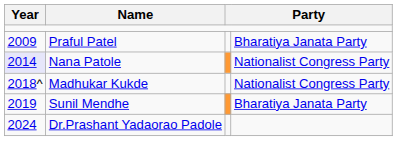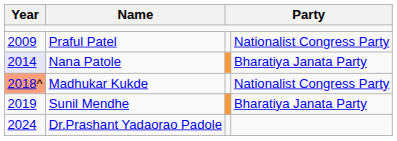Praful Patel | column 4: Bharatiya Janata Party -> Nationalist Congress Party
Nana Patole | column 4: Nationalist Congress Party -> Bharatiya Janata Party
Madhukar Kukde | Year: no background -> lightsalmon background
